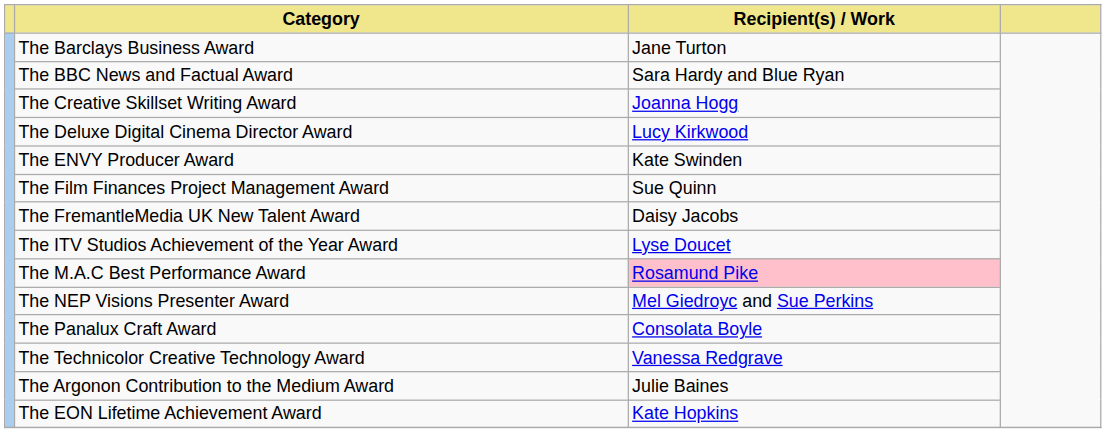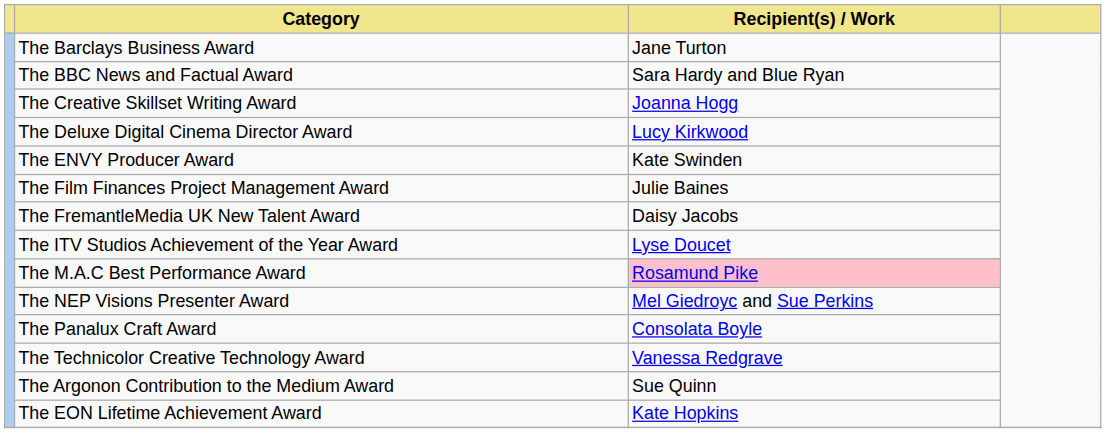The Film Finances Project Management Award | Recipient(s) / Work: Sue Quinn -> Julie Baines
The Argonon Contribution to the Medium Award | Recipient(s) / Work: Julie Baines -> Sue Quinn
